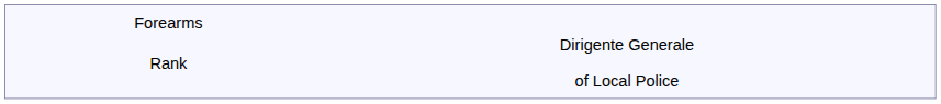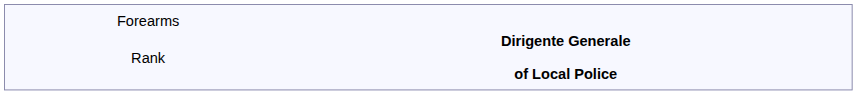Rank | column 2: normal -> bold
